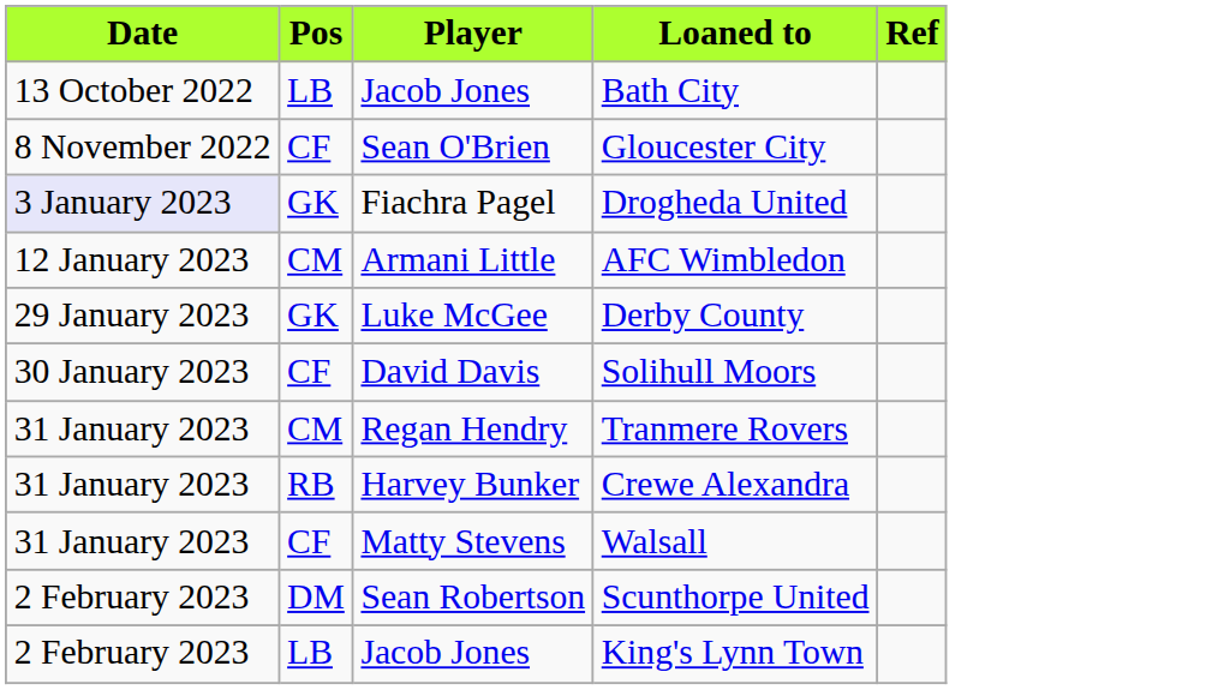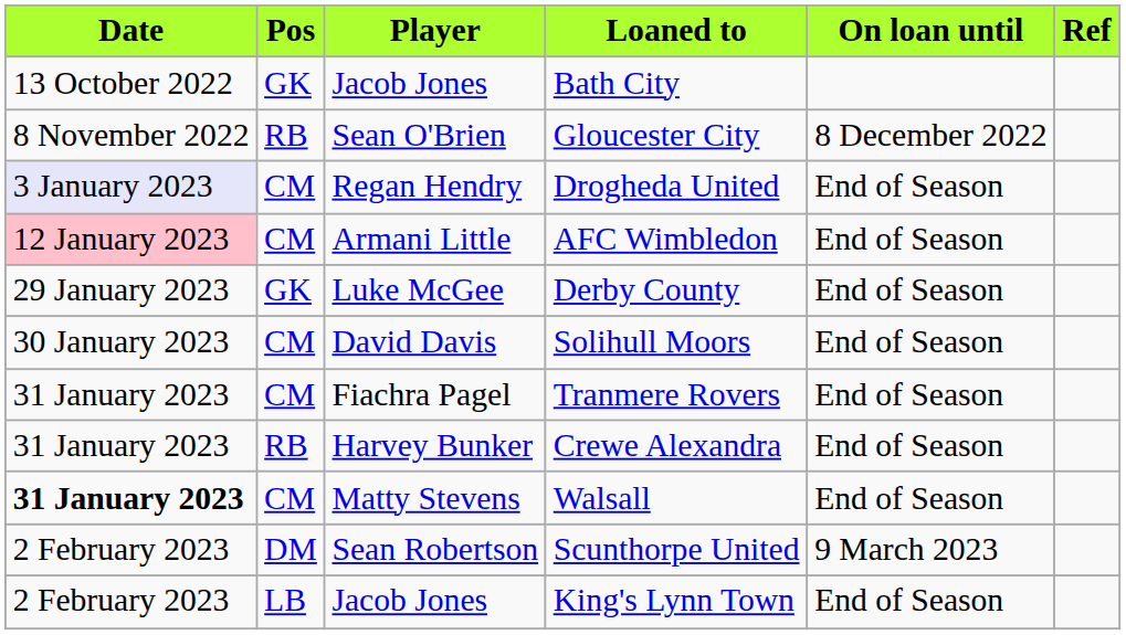+ column: On loan until | 8 December 2022 | End of Season | End of Season | End of Season | End of Season | End of Season | End of Season | End of Season | 9 March 2023 | End of Season
Bath City | Pos: LB -> GK
Gloucester City | Pos: CF -> RB
Drogheda United | Pos: GK -> CM
Drogheda United | Player: Fiachra Pagel -> Regan Hendry
AFC Wimbledon | Date: no background -> pink background
Solihull Moors | Pos: CF -> CM
Tranmere Rovers | Player: Regan Hendry -> Fiachra Pagel
Walsall | Date: normal -> bold
Walsall | Pos: CF -> CM
